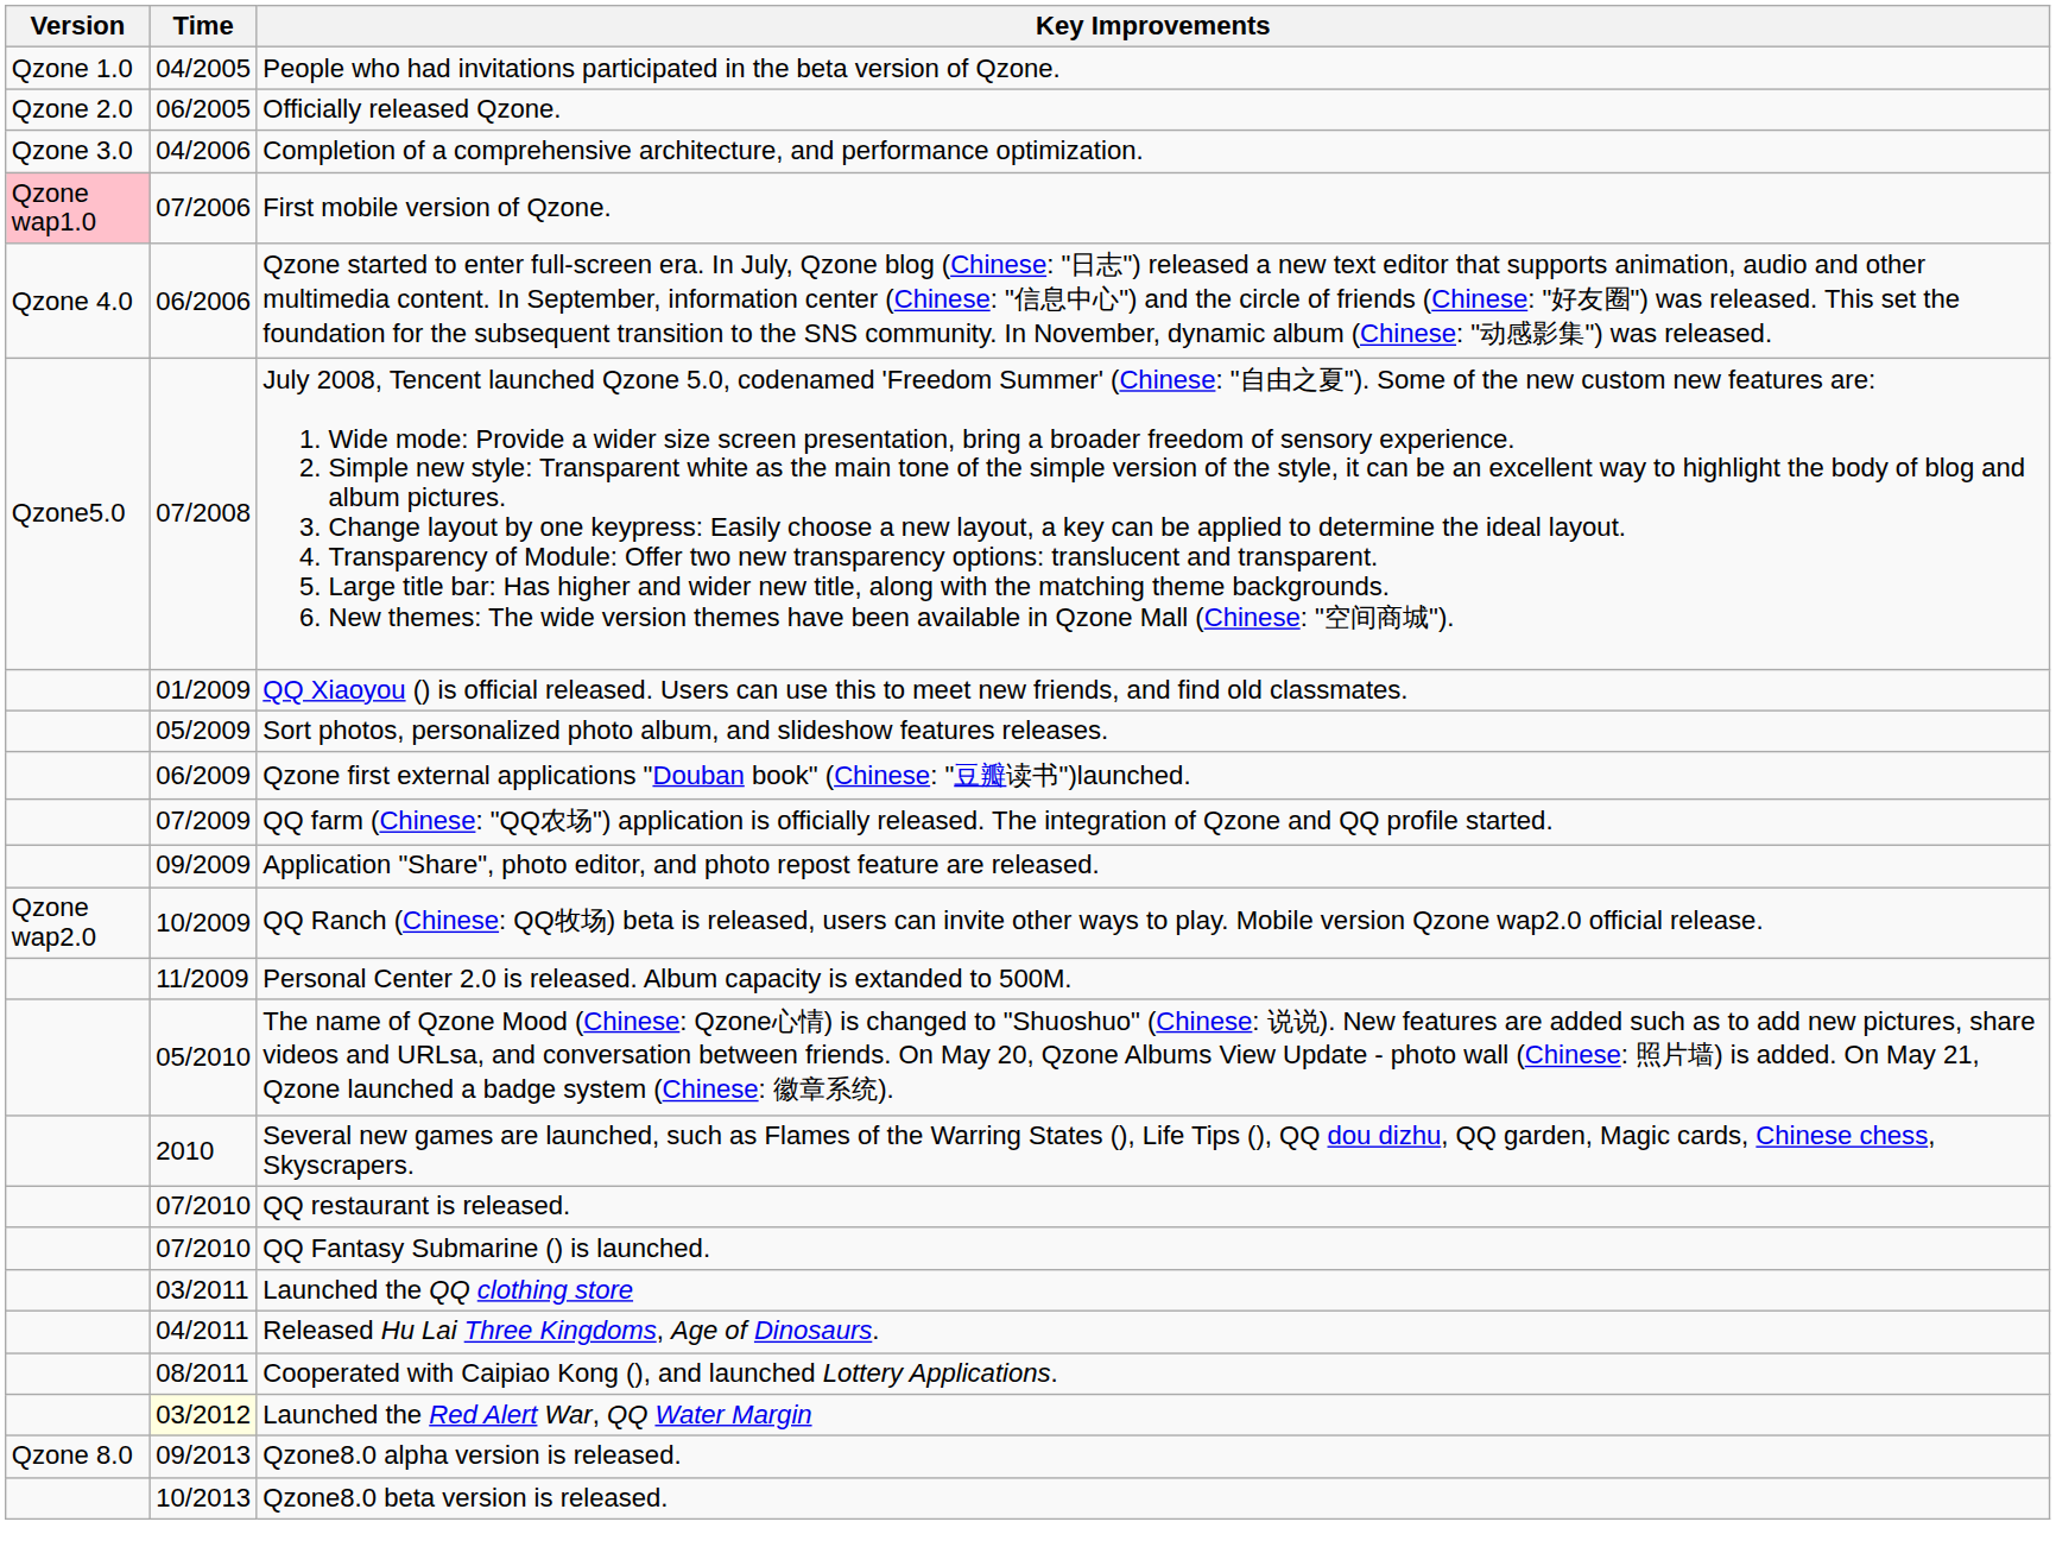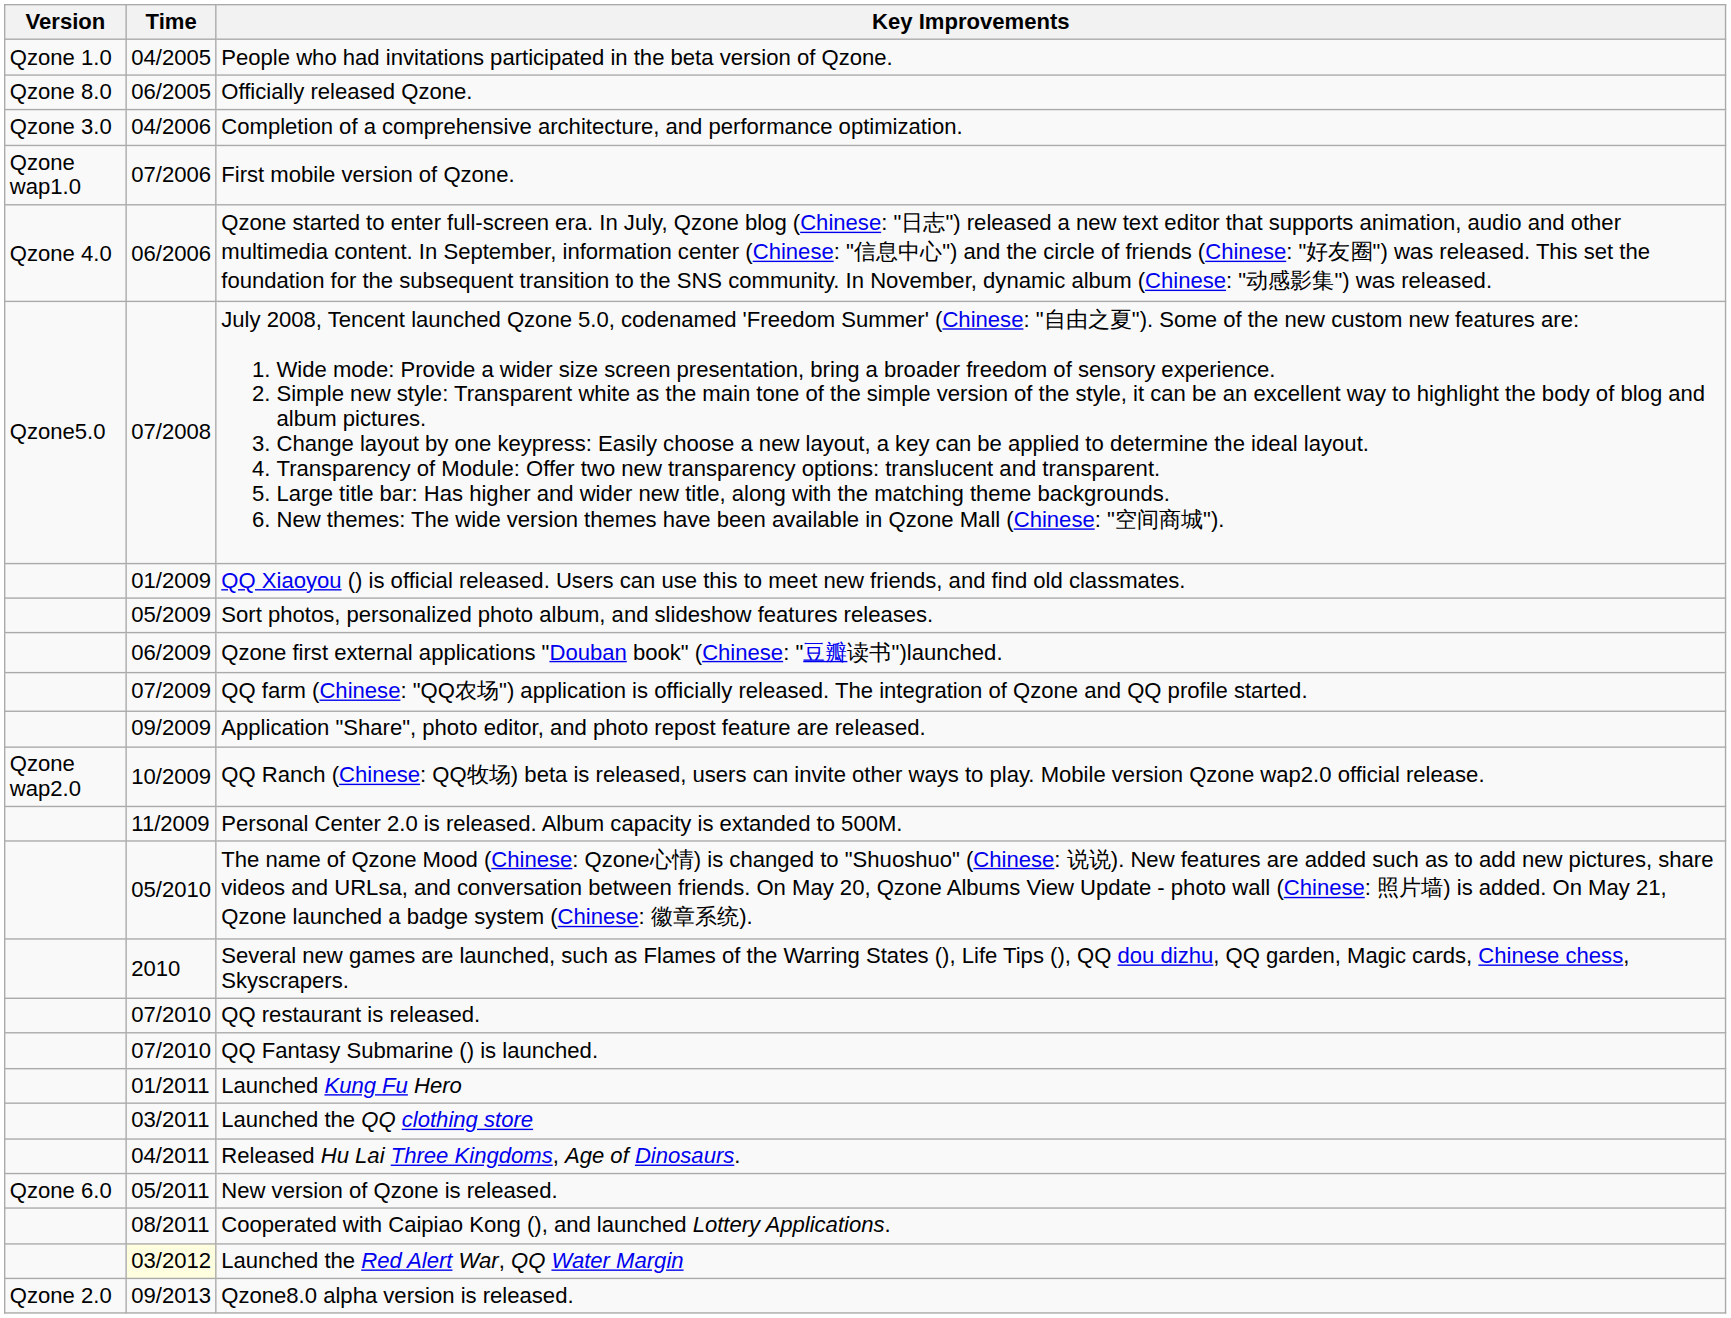Officially released Qzone. | Version: Qzone 2.0 -> Qzone 8.0
First mobile version of Qzone. | Version: pink background -> no background
+ row: 01/2011 | Launched Kung Fu Hero
+ row: Qzone 6.0 | 05/2011 | New version of Qzone is released.
Qzone8.0 alpha version is released. | Version: Qzone 8.0 -> Qzone 2.0
- row: 10/2013 | Qzone8.0 beta version is released.
